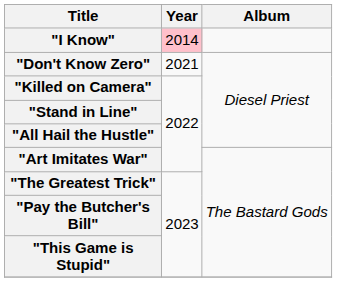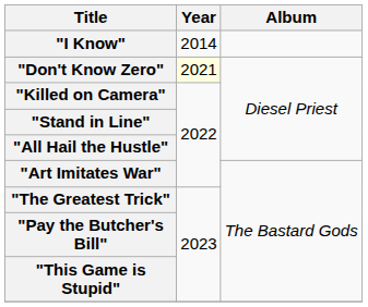"I Know" | Year: pink background -> no background
"Don't Know Zero" | Year: no background -> lightyellow background
